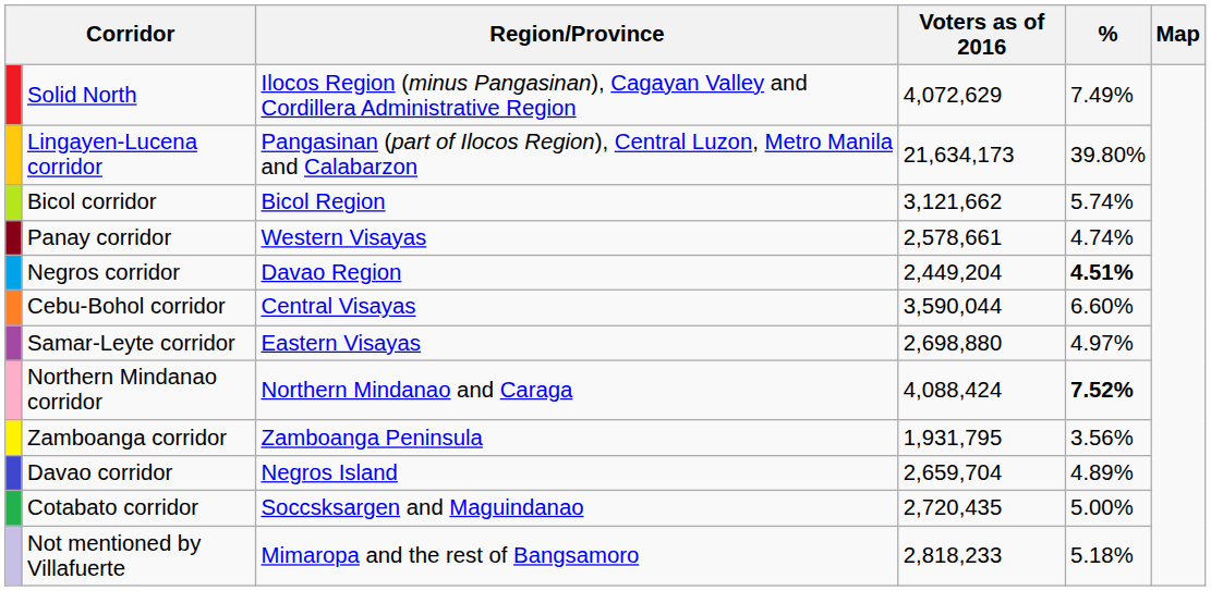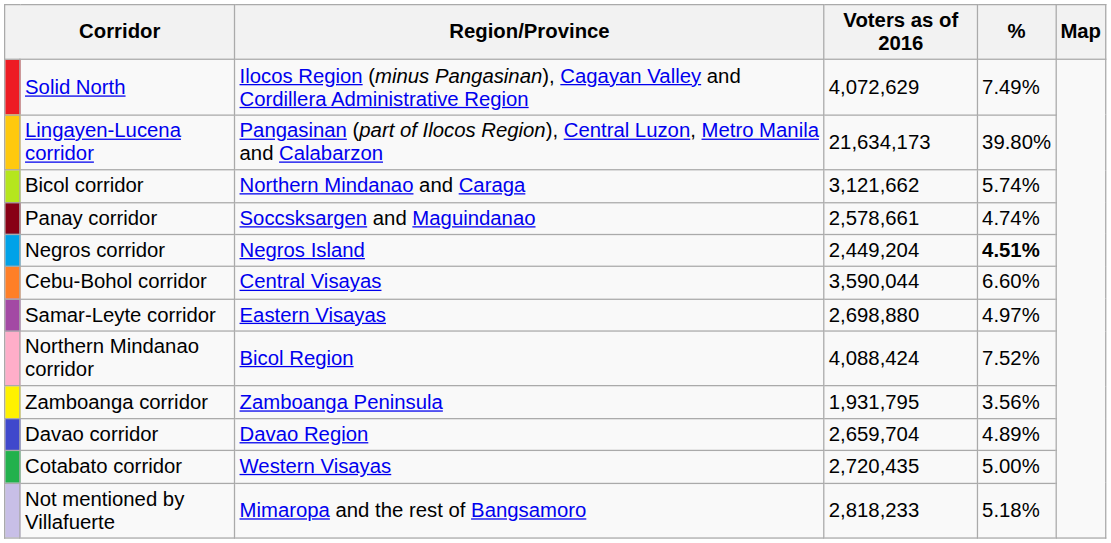Bicol corridor | Region/Province: Bicol Region -> Northern Mindanao and Caraga
Panay corridor | Region/Province: Western Visayas -> Soccsksargen and Maguindanao
Negros corridor | Region/Province: Davao Region -> Negros Island
Northern Mindanao corridor | Region/Province: Northern Mindanao and Caraga -> Bicol Region
Northern Mindanao corridor | %: bold -> normal
Davao corridor | Region/Province: Negros Island -> Davao Region
Cotabato corridor | Region/Province: Soccsksargen and Maguindanao -> Western Visayas
